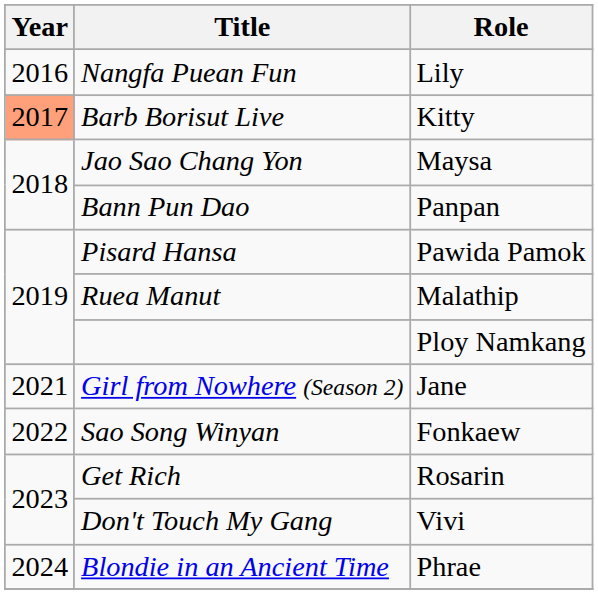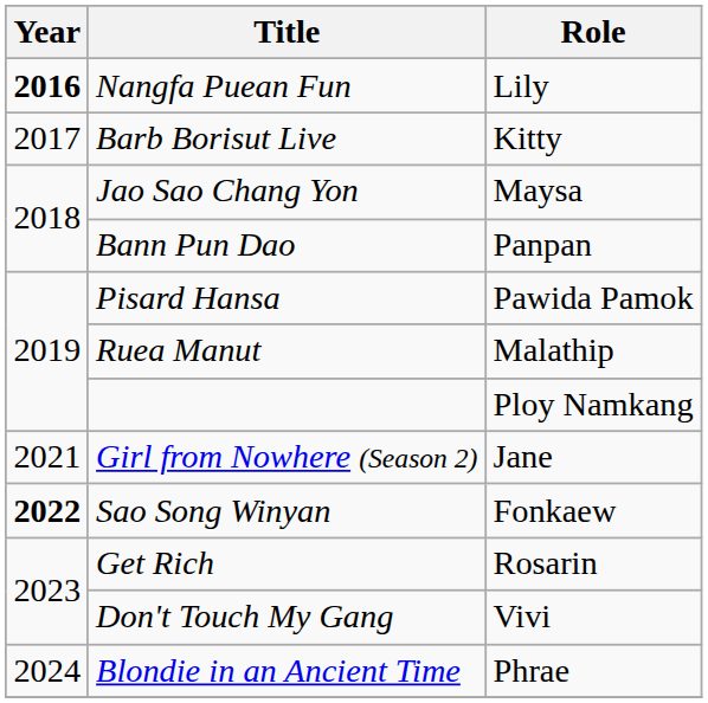Nangfa Puean Fun | Year: normal -> bold
Barb Borisut Live | Year: lightsalmon background -> no background
Sao Song Winyan | Year: normal -> bold
